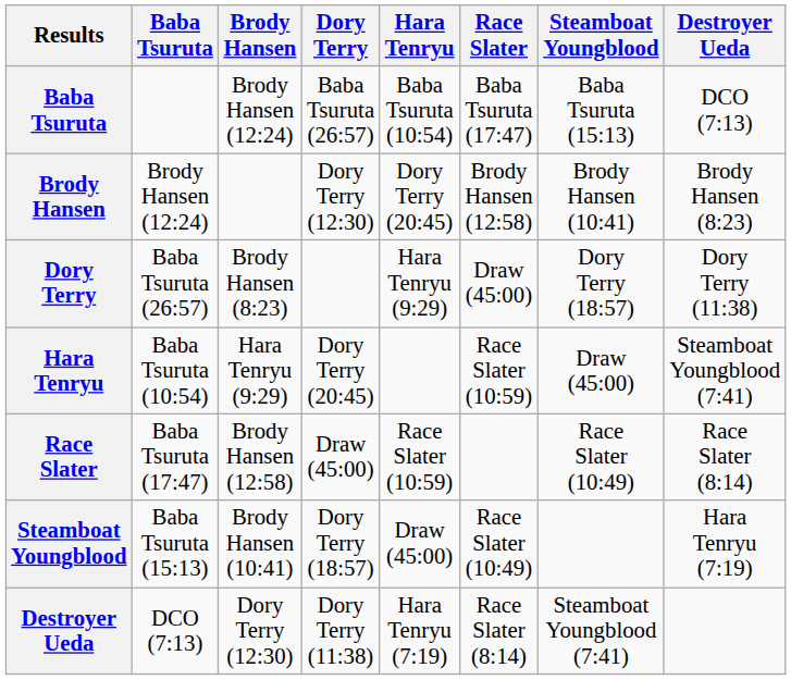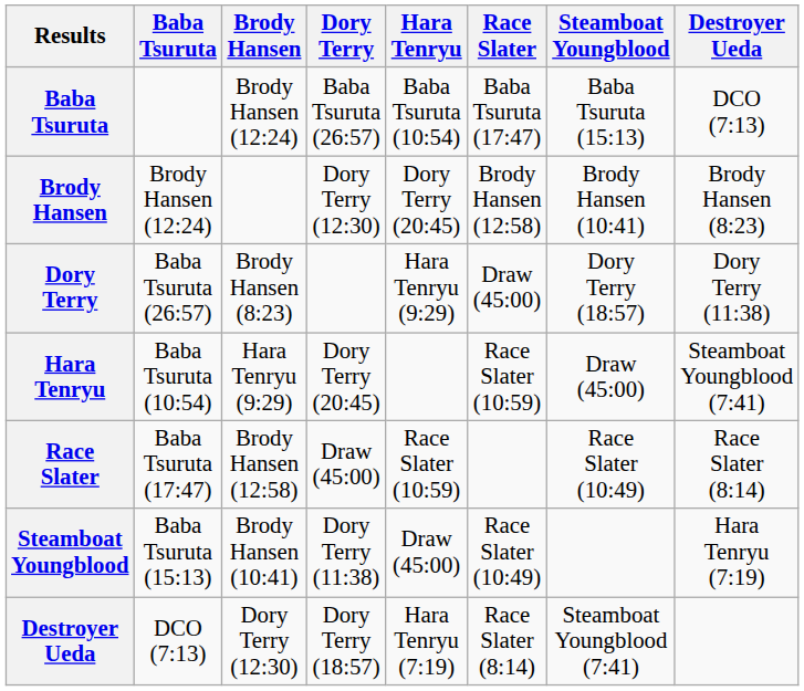row 7 | Dory Terry: Dory Terry (18:57) -> Dory Terry (11:38)
row 8 | Dory Terry: Dory Terry (11:38) -> Dory Terry (18:57)
